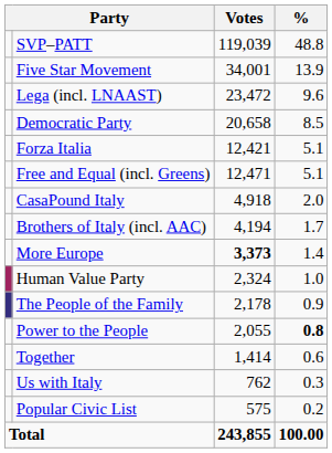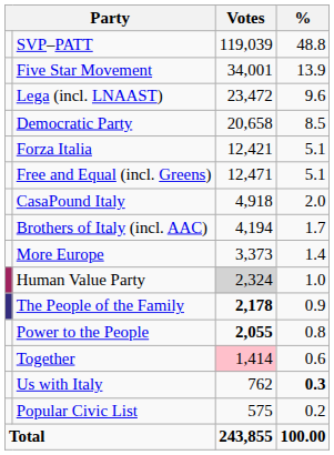More Europe | Votes: bold -> normal
Human Value Party | Votes: no background -> lightgrey background
The People of the Family | Votes: normal -> bold
Power to the People | Votes: normal -> bold
Power to the People | %: bold -> normal
Together | Votes: no background -> pink background
Us with Italy | %: normal -> bold
